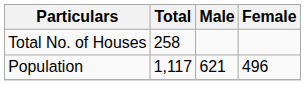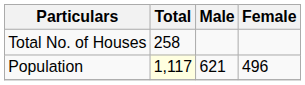Population | Total: no background -> lightyellow background
